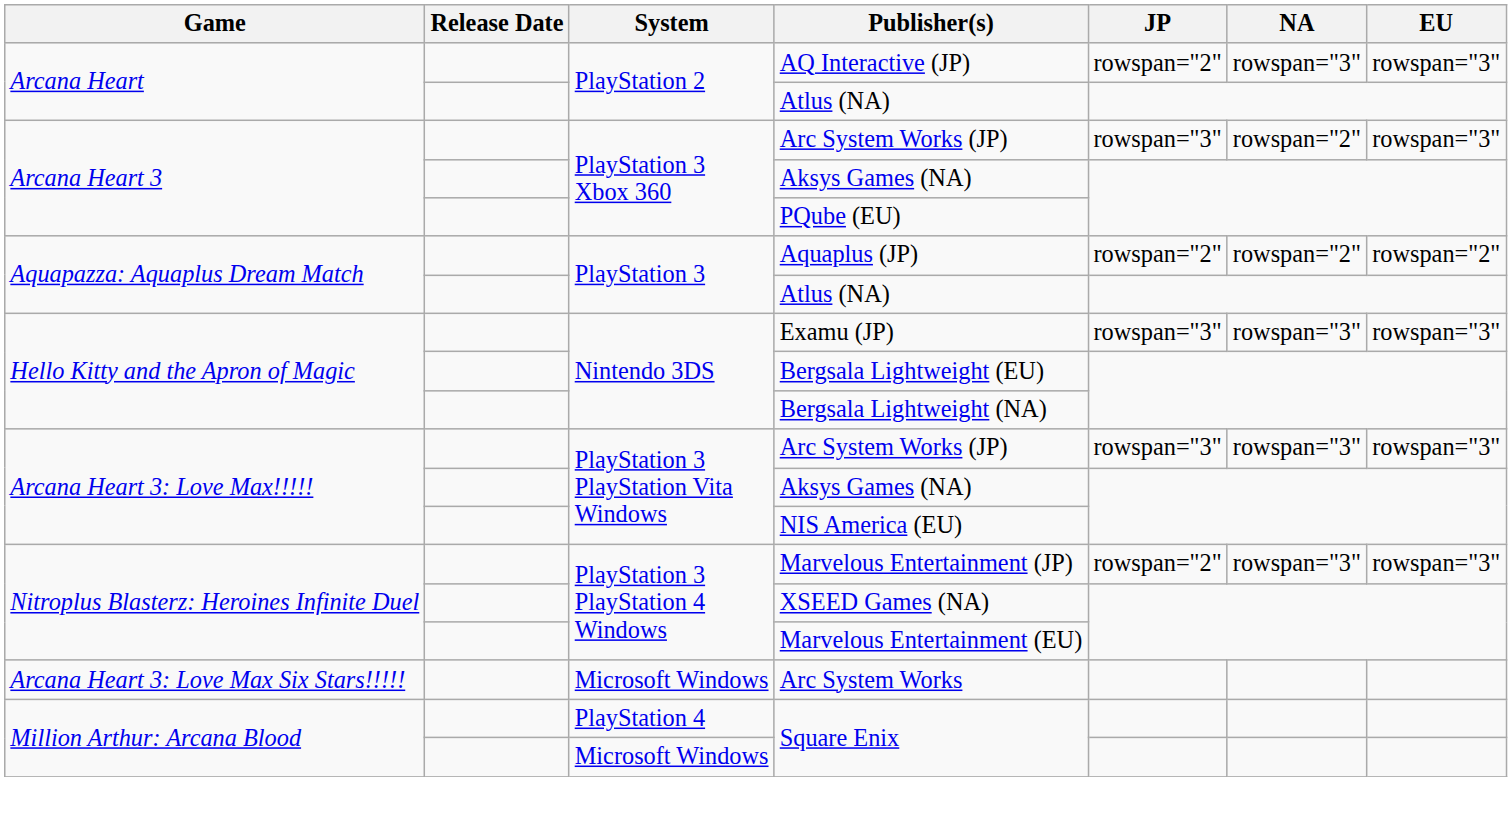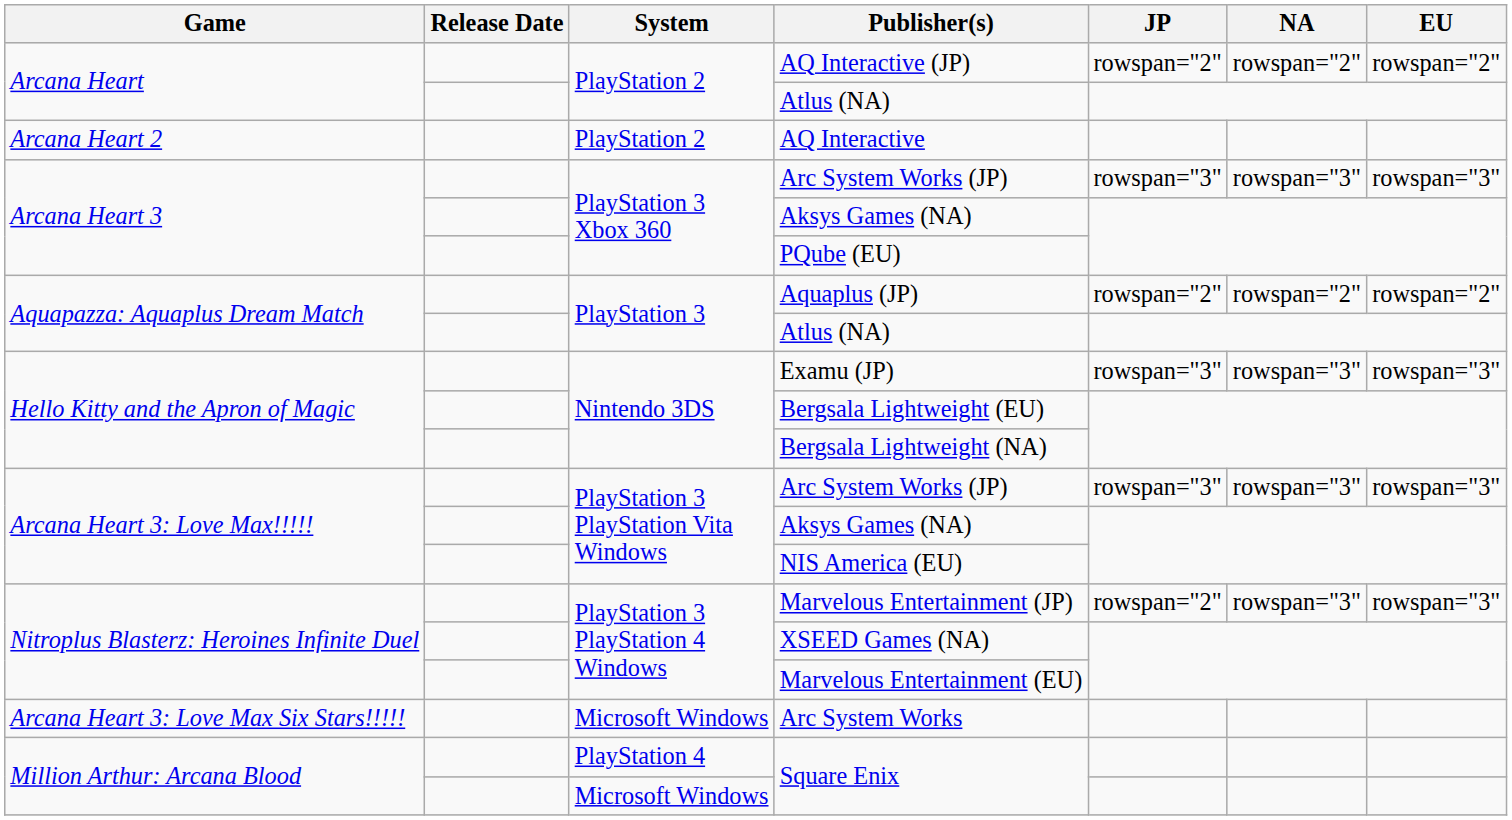AQ Interactive (JP) | NA: rowspan="3" -> rowspan="2"
AQ Interactive (JP) | EU: rowspan="3" -> rowspan="2"
+ row: Arcana Heart 2 | PlayStation 2 | AQ Interactive
PlayStation 3 Xbox 360 / Arc System Works (JP) | NA: rowspan="2" -> rowspan="3"
